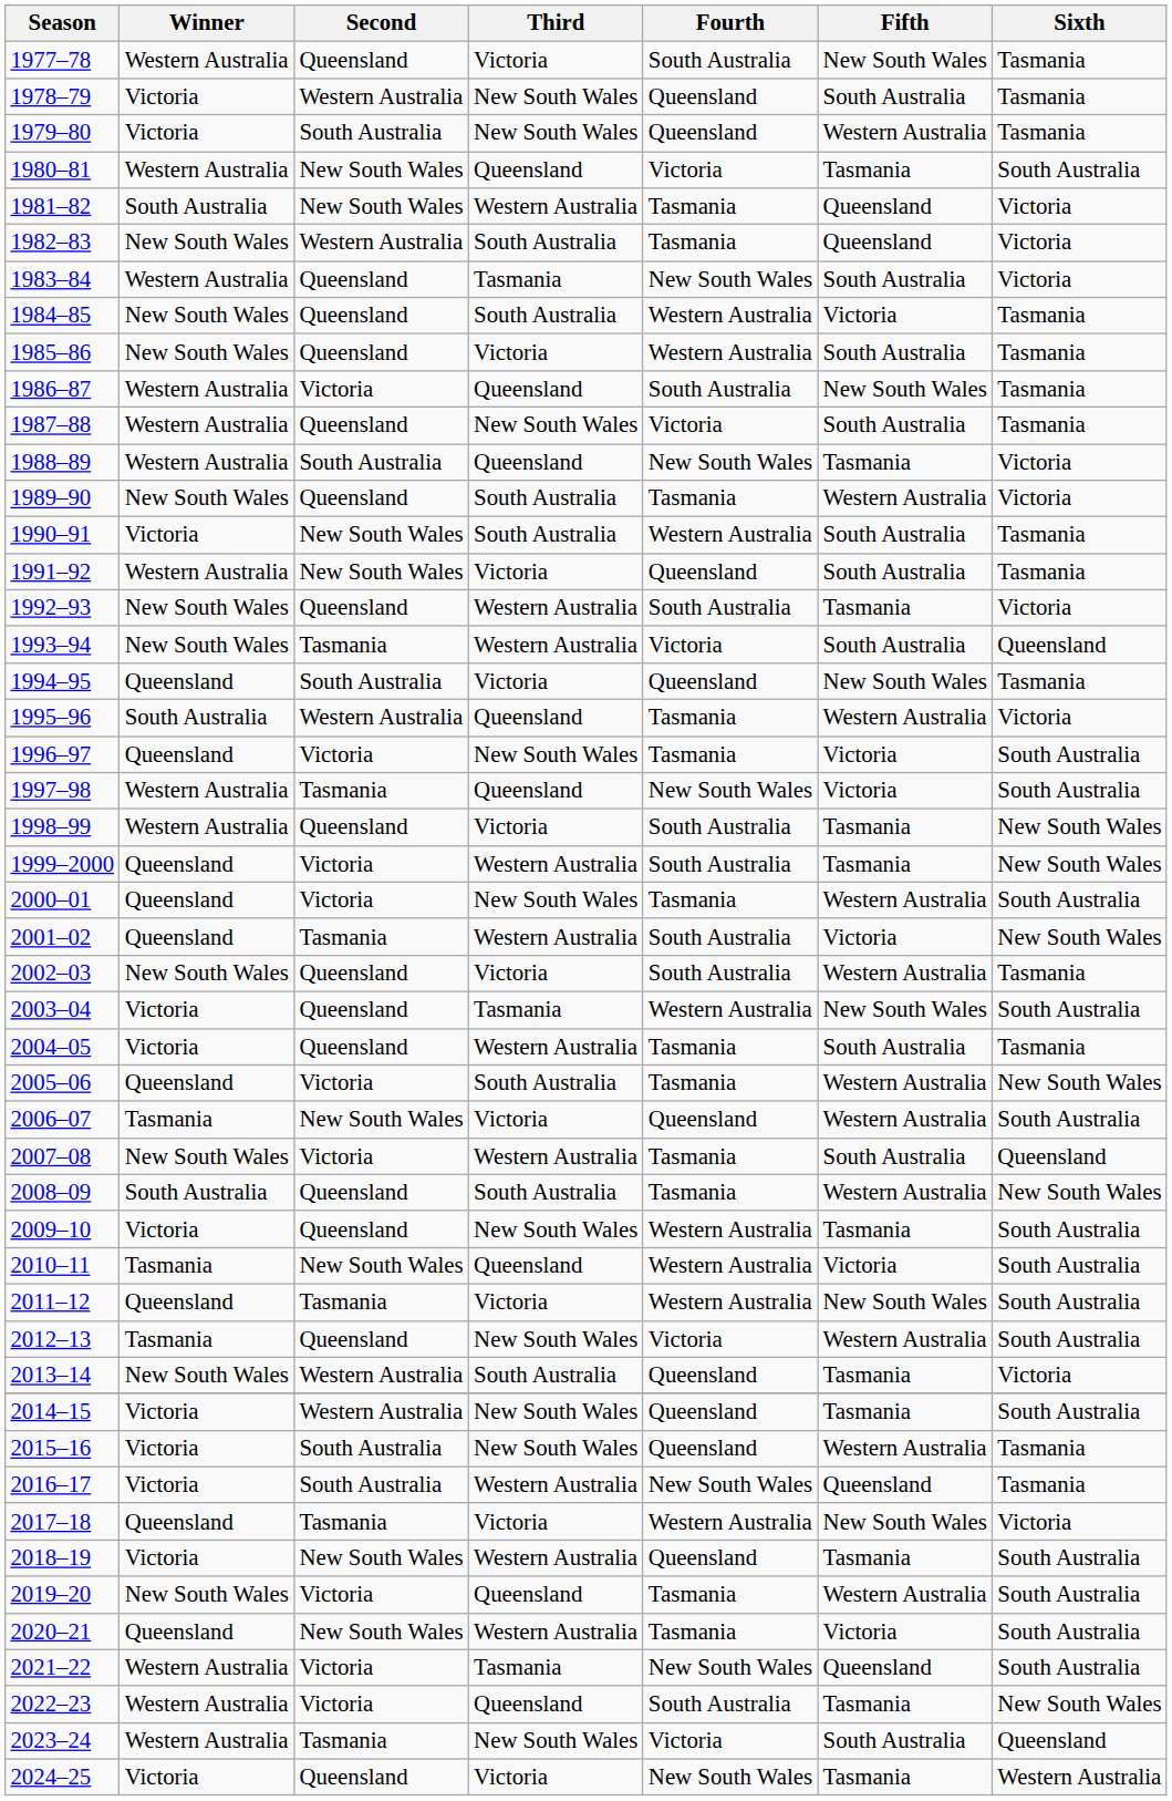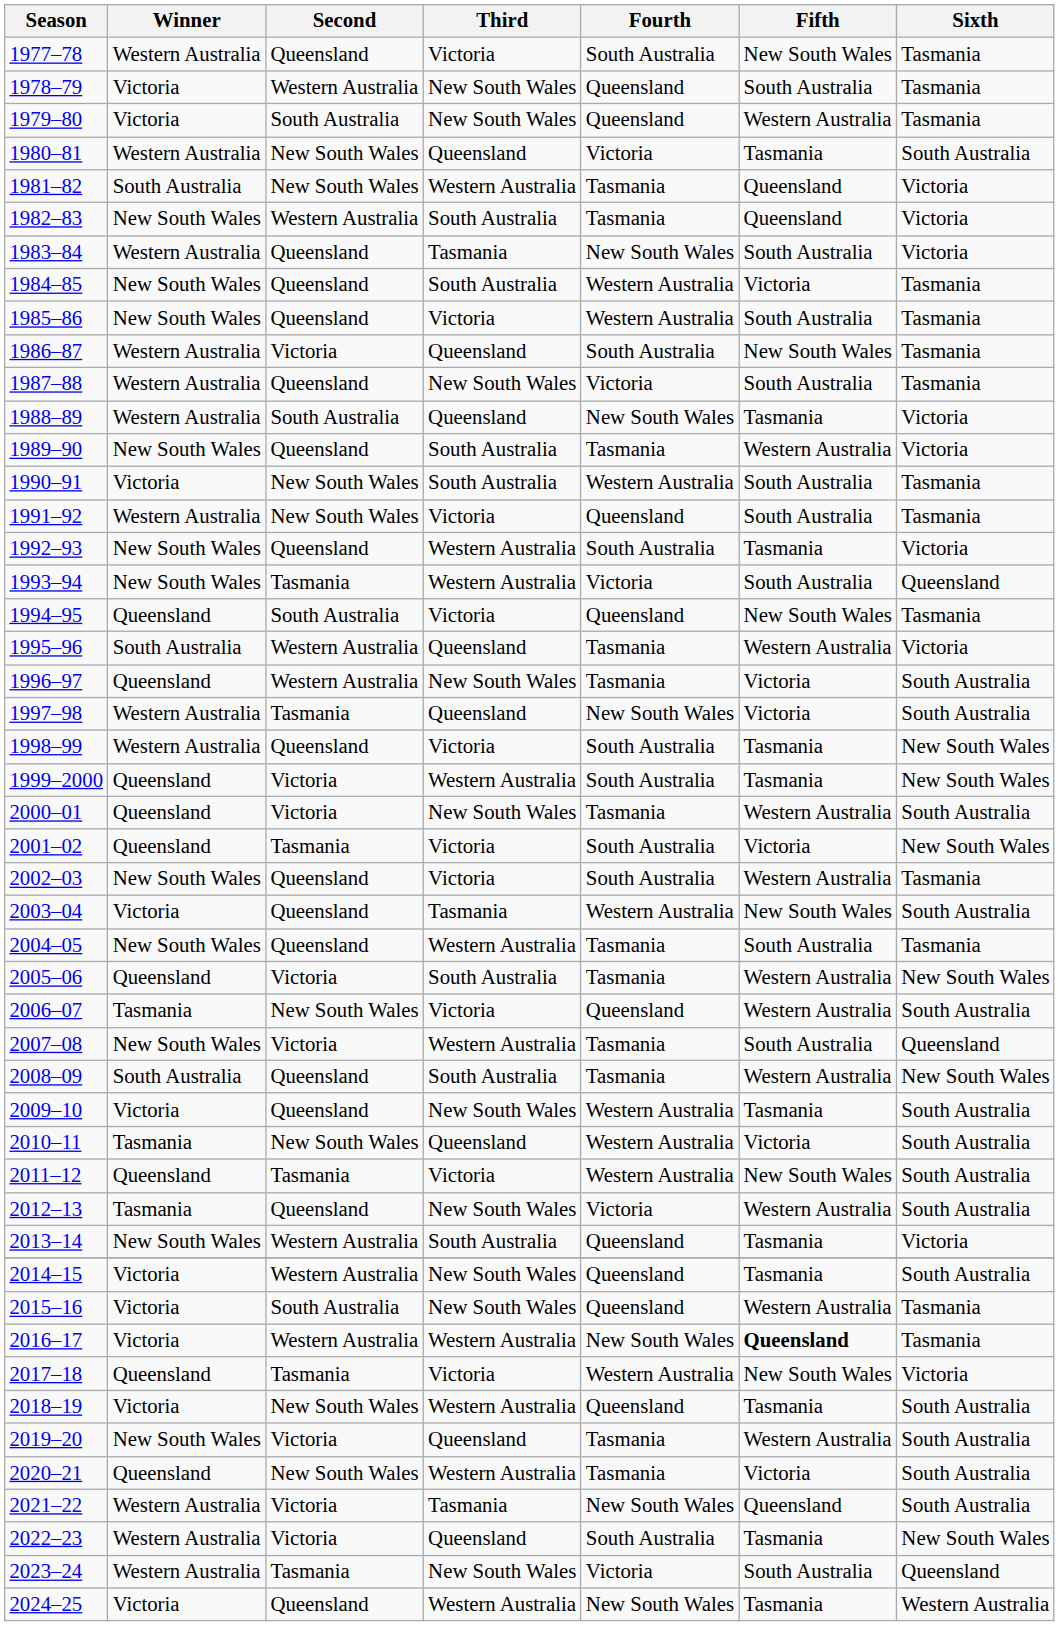1996–97 | Second: Victoria -> Western Australia
2001–02 | Third: Western Australia -> Victoria
2004–05 | Winner: Victoria -> New South Wales
2016–17 | Second: South Australia -> Western Australia
2016–17 | Fifth: normal -> bold
2024–25 | Third: Victoria -> Western Australia
